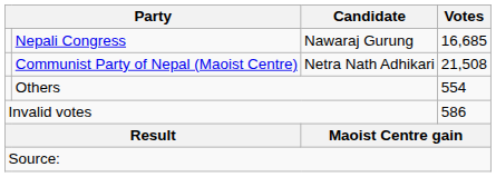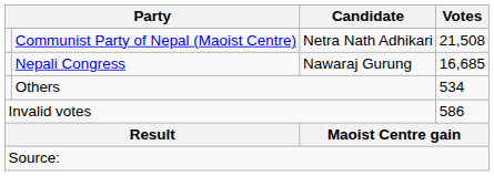rows swapped: Communist Party of Nepal (Maoist Centre) <-> Nepali Congress
Others | Votes: 554 -> 534
